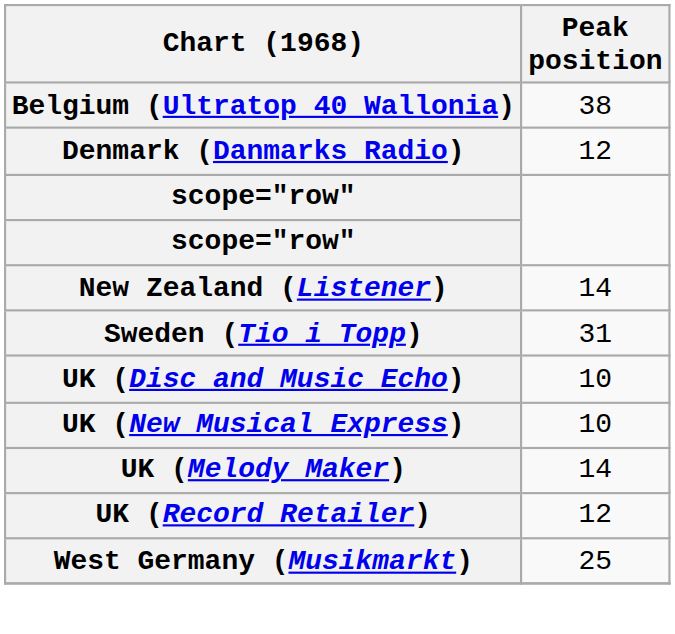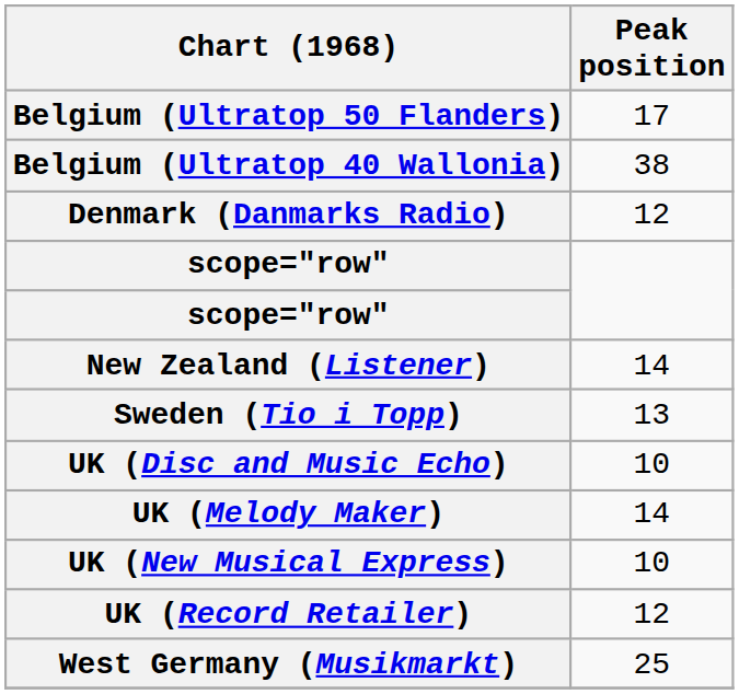+ row: Belgium (Ultratop 50 Flanders) | 17
Sweden (Tio i Topp) | Peak position: 31 -> 13
rows swapped: UK (Melody Maker) <-> UK (New Musical Express)
